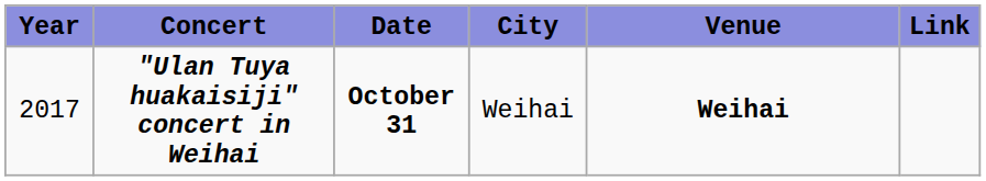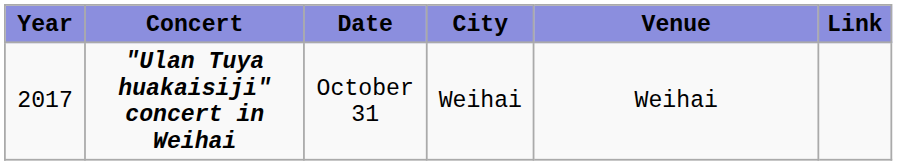"Ulan Tuya huakaisiji" concert in Weihai | Date: bold -> normal
"Ulan Tuya huakaisiji" concert in Weihai | Venue: bold -> normal
